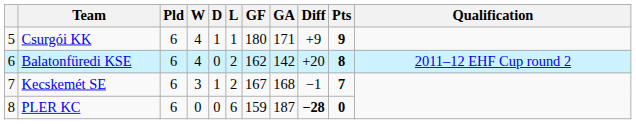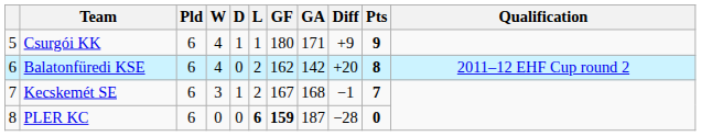PLER KC | L: normal -> bold
PLER KC | GF: normal -> bold
PLER KC | Diff: bold -> normal
